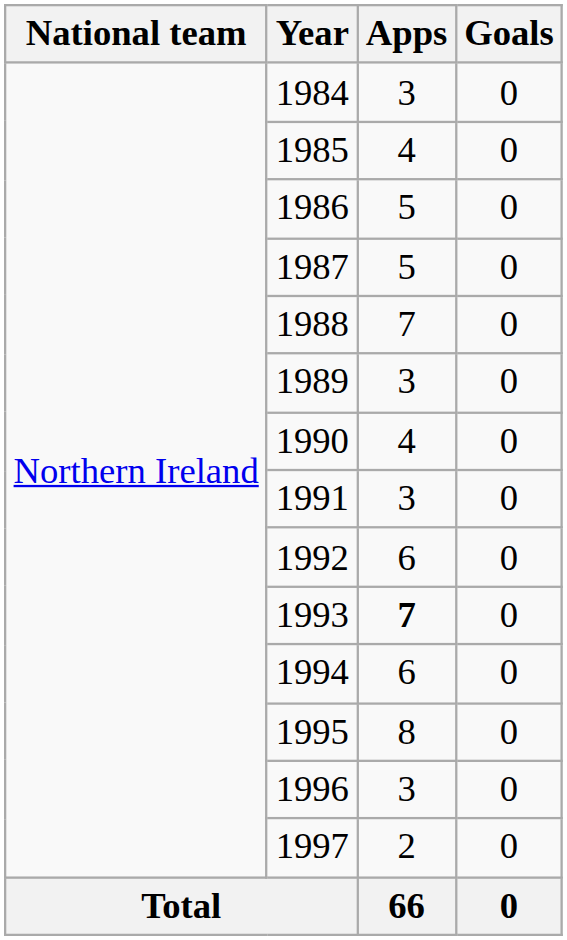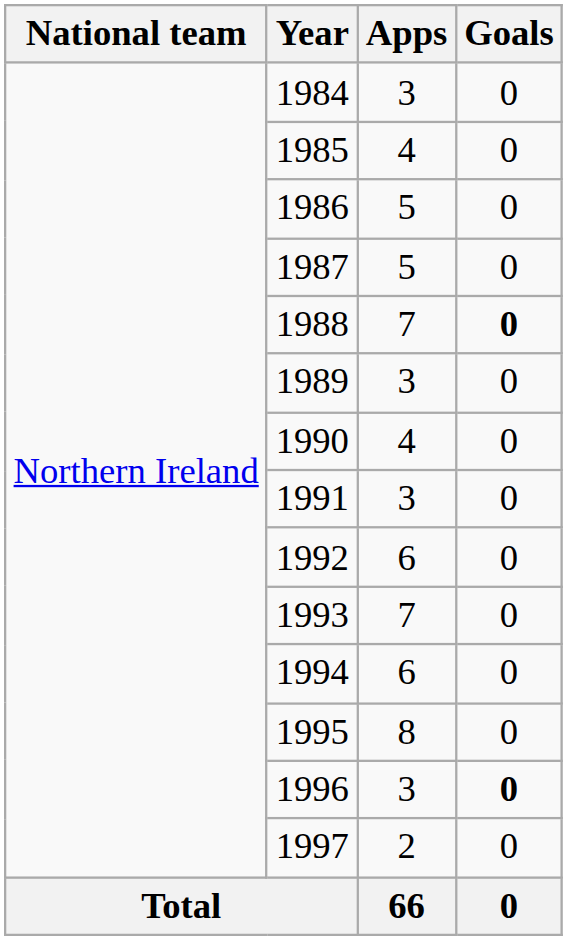1988 | Goals: normal -> bold
1993 | Apps: bold -> normal
1996 | Goals: normal -> bold
